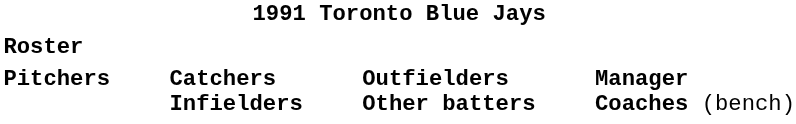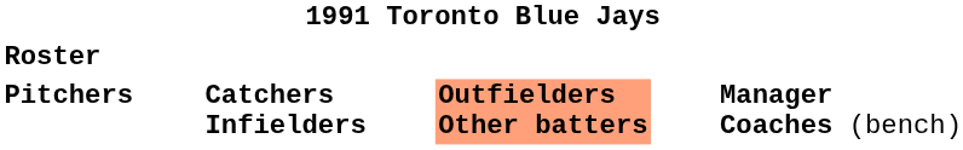Pitchers | column 3: no background -> lightsalmon background
